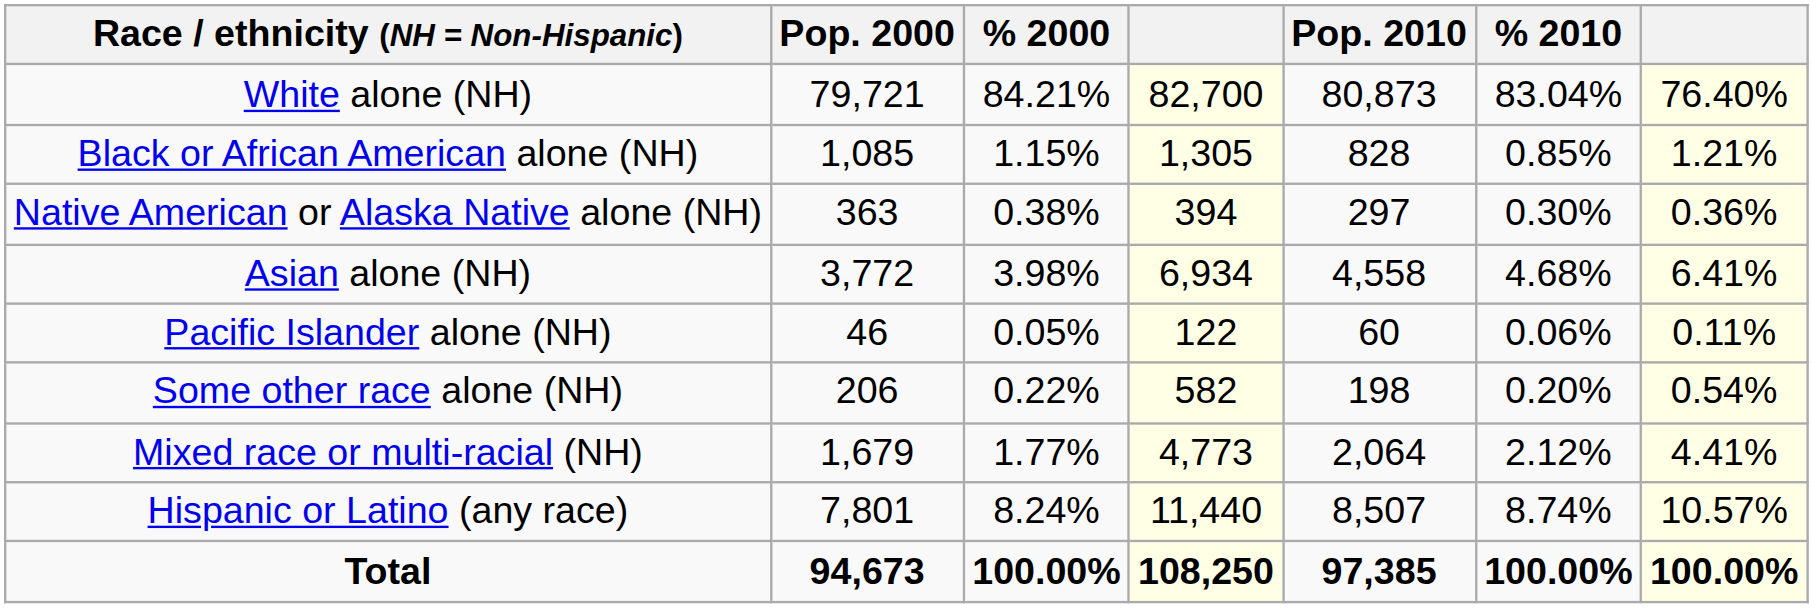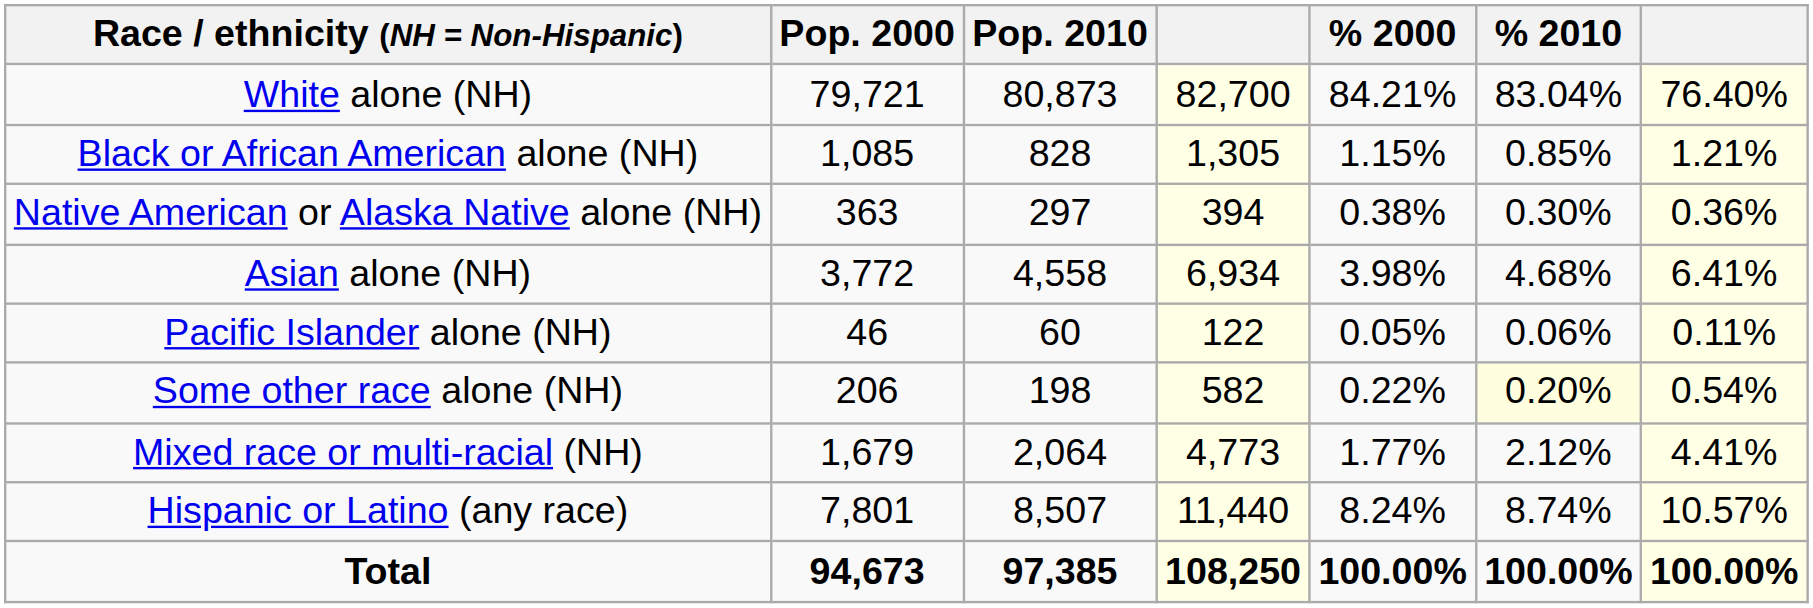columns swapped: Pop. 2010 <-> % 2000
Some other race alone (NH) | % 2010: no background -> lightyellow background
